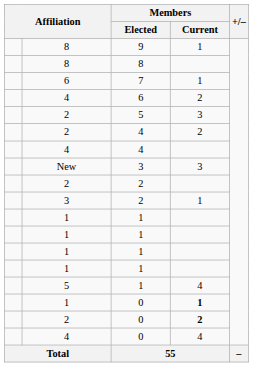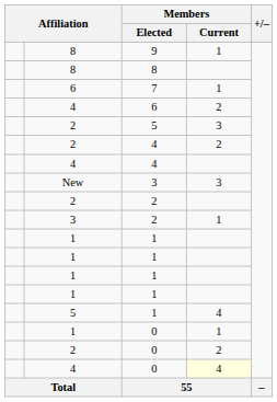1 / 0 | Members / Current: bold -> normal
2 / 0 | Members / Current: bold -> normal
4 / 0 | Members / Current: no background -> lightyellow background
